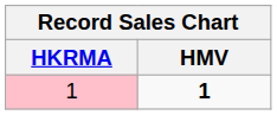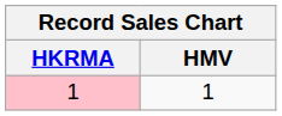row 3 | HMV: bold -> normal
